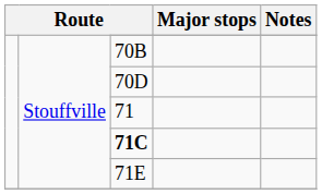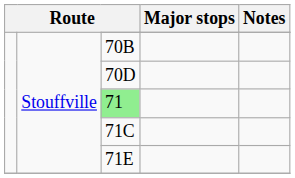71 | column 3: no background -> lightgreen background
71C | column 3: bold -> normal
